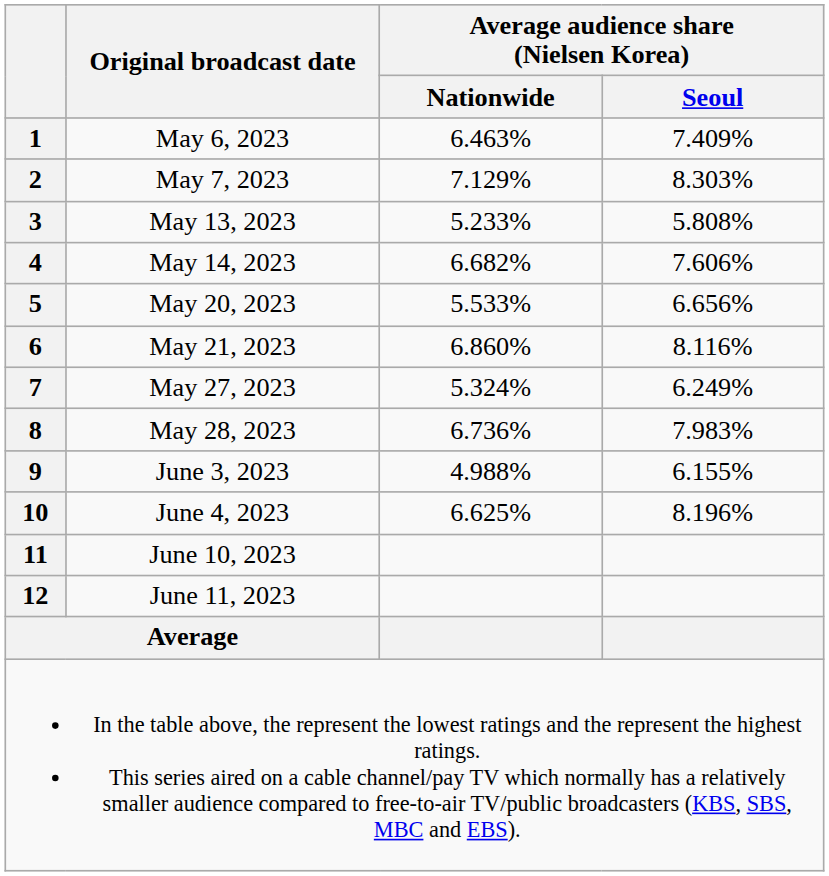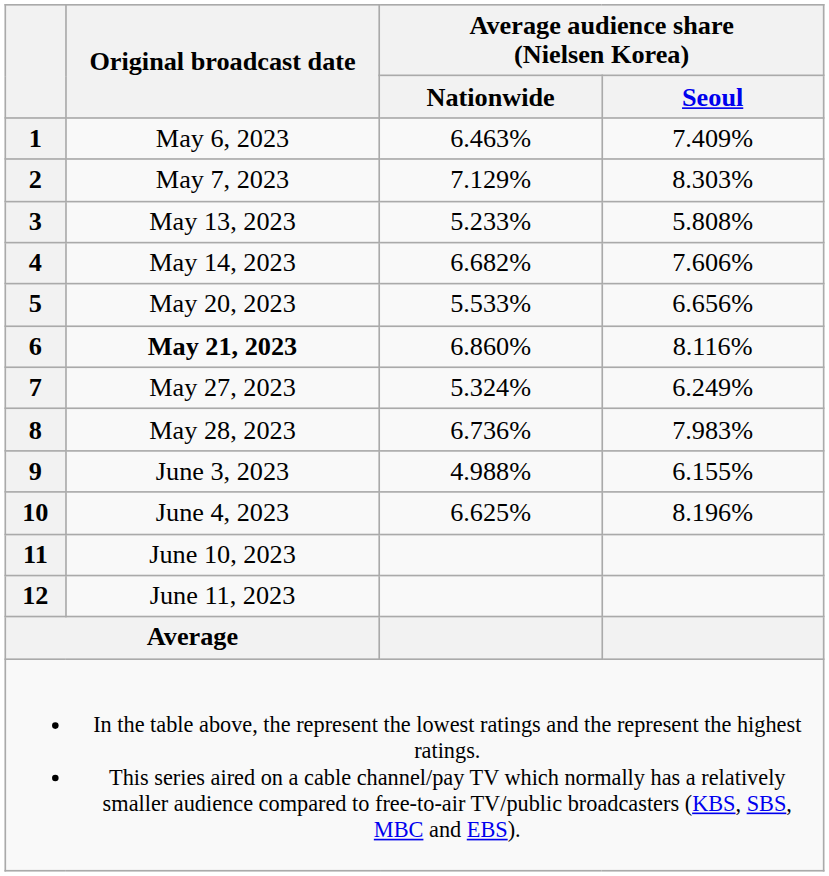6 | Original broadcast date: normal -> bold
